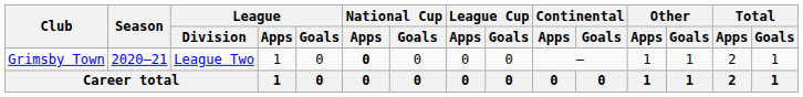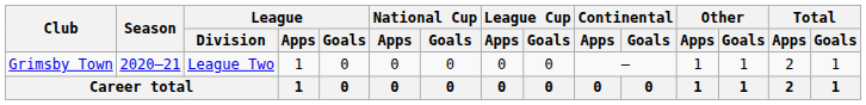Grimsby Town | National Cup / Apps: bold -> normal
